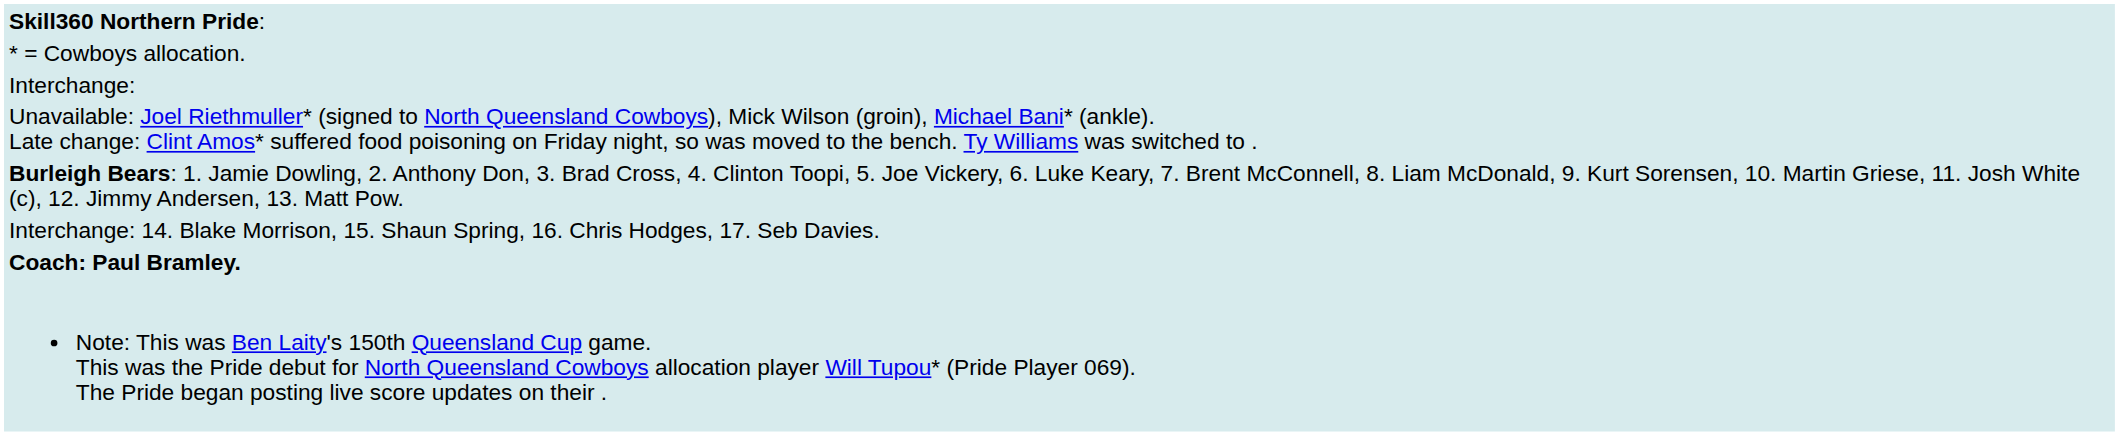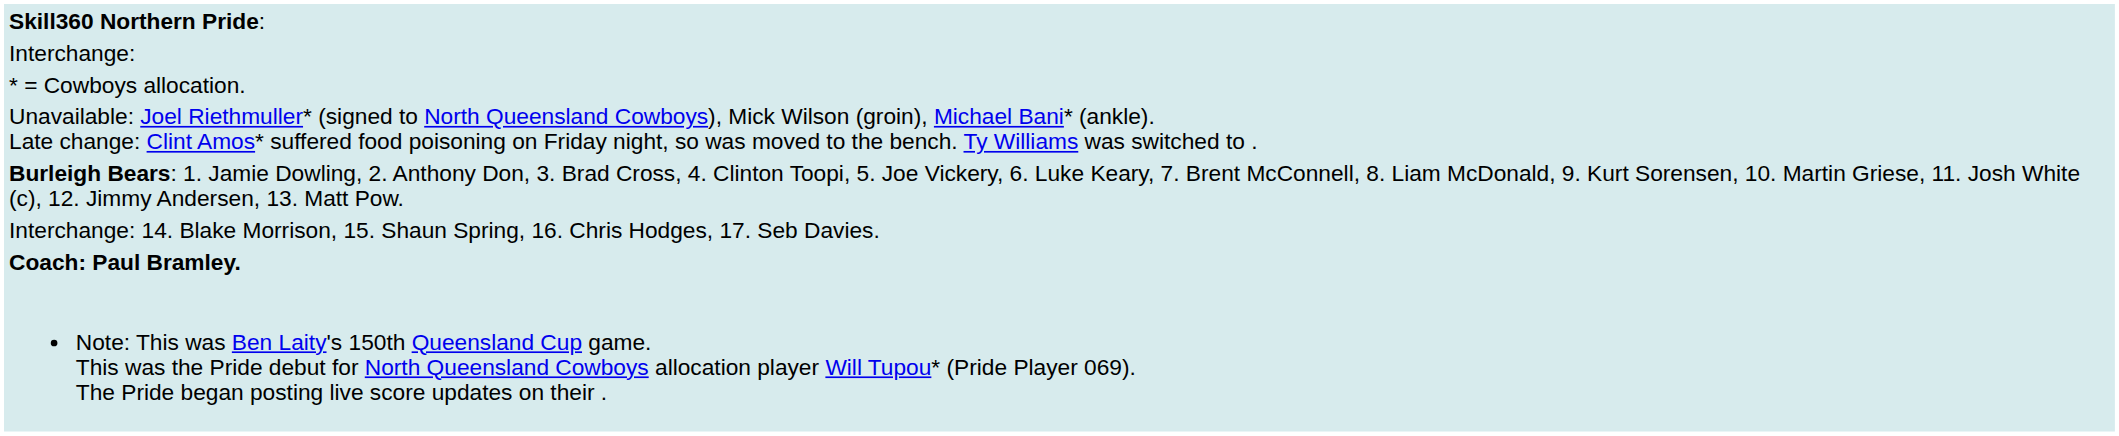row 2 | column 1: * = Cowboys allocation. -> Interchange:
row 3 | column 1: Interchange: -> * = Cowboys allocation.
